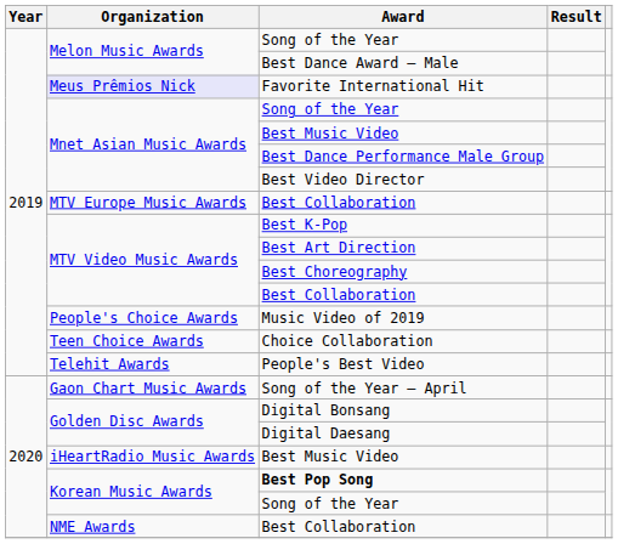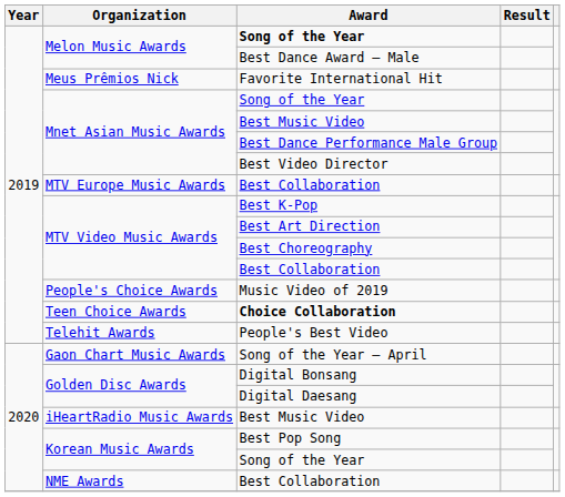Melon Music Awards / Song of the Year | Award: normal -> bold
Favorite International Hit | Organization: lavender background -> no background
Choice Collaboration | Award: normal -> bold
Best Pop Song | Award: bold -> normal
